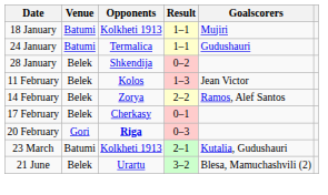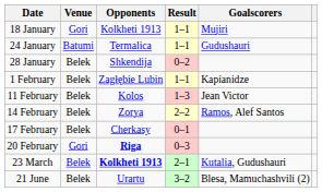18 January | Venue: Batumi -> Gori
+ row: 1 February | Belek | Zagłębie Lubin | 1–1 | Kapianidze
23 March | Venue: Batumi -> Belek
23 March | Opponents: normal -> bold
